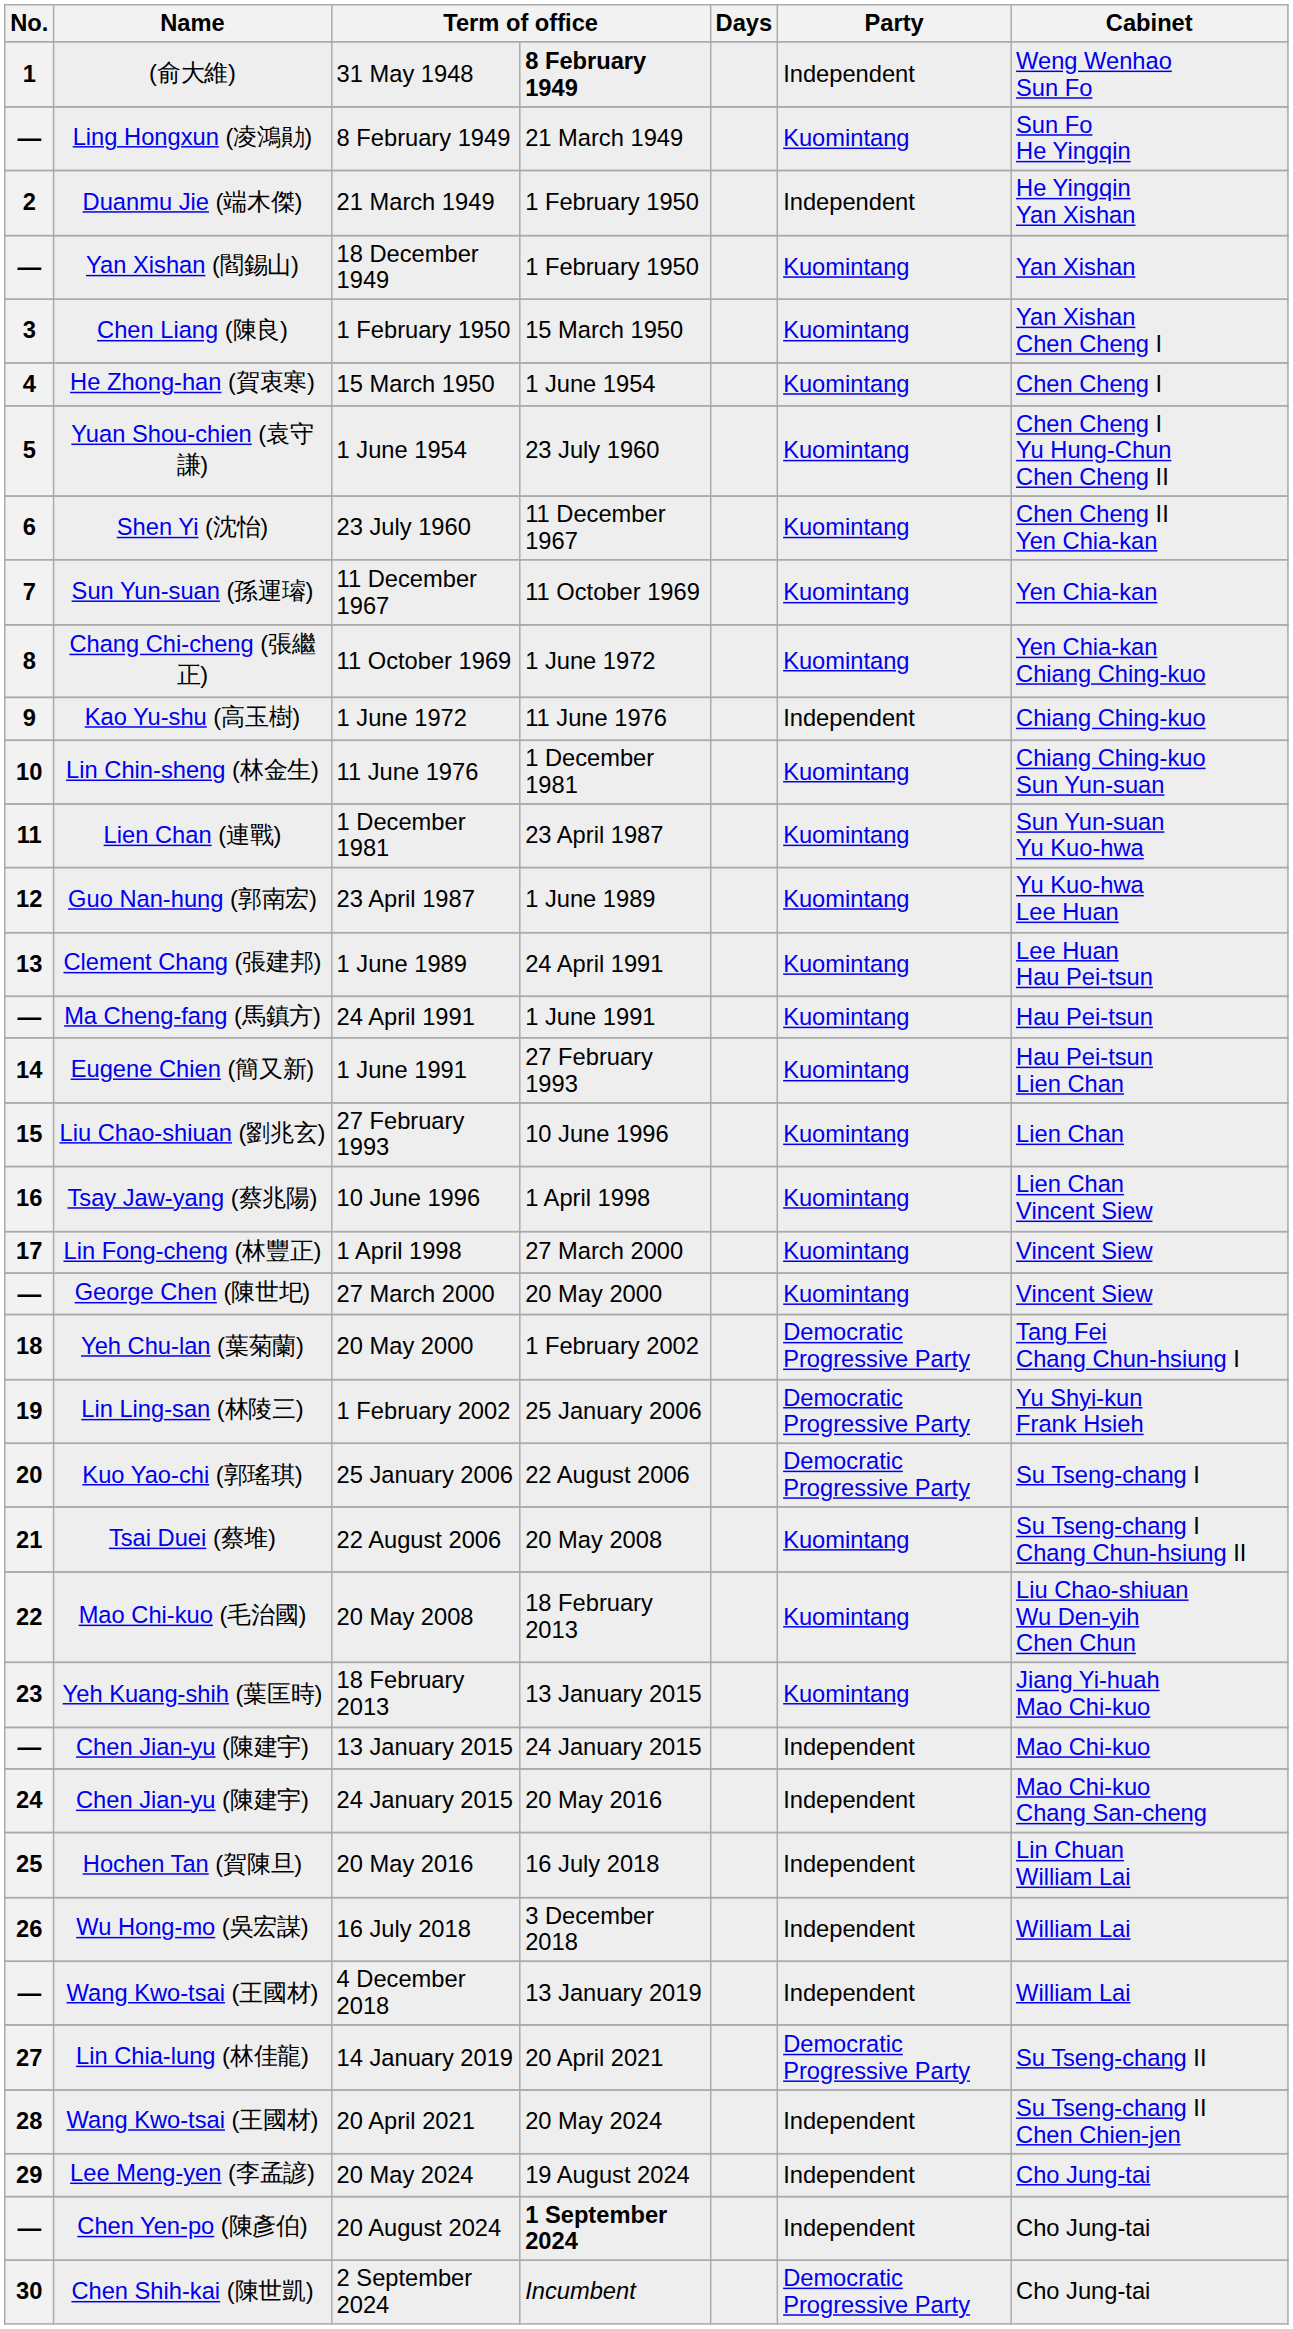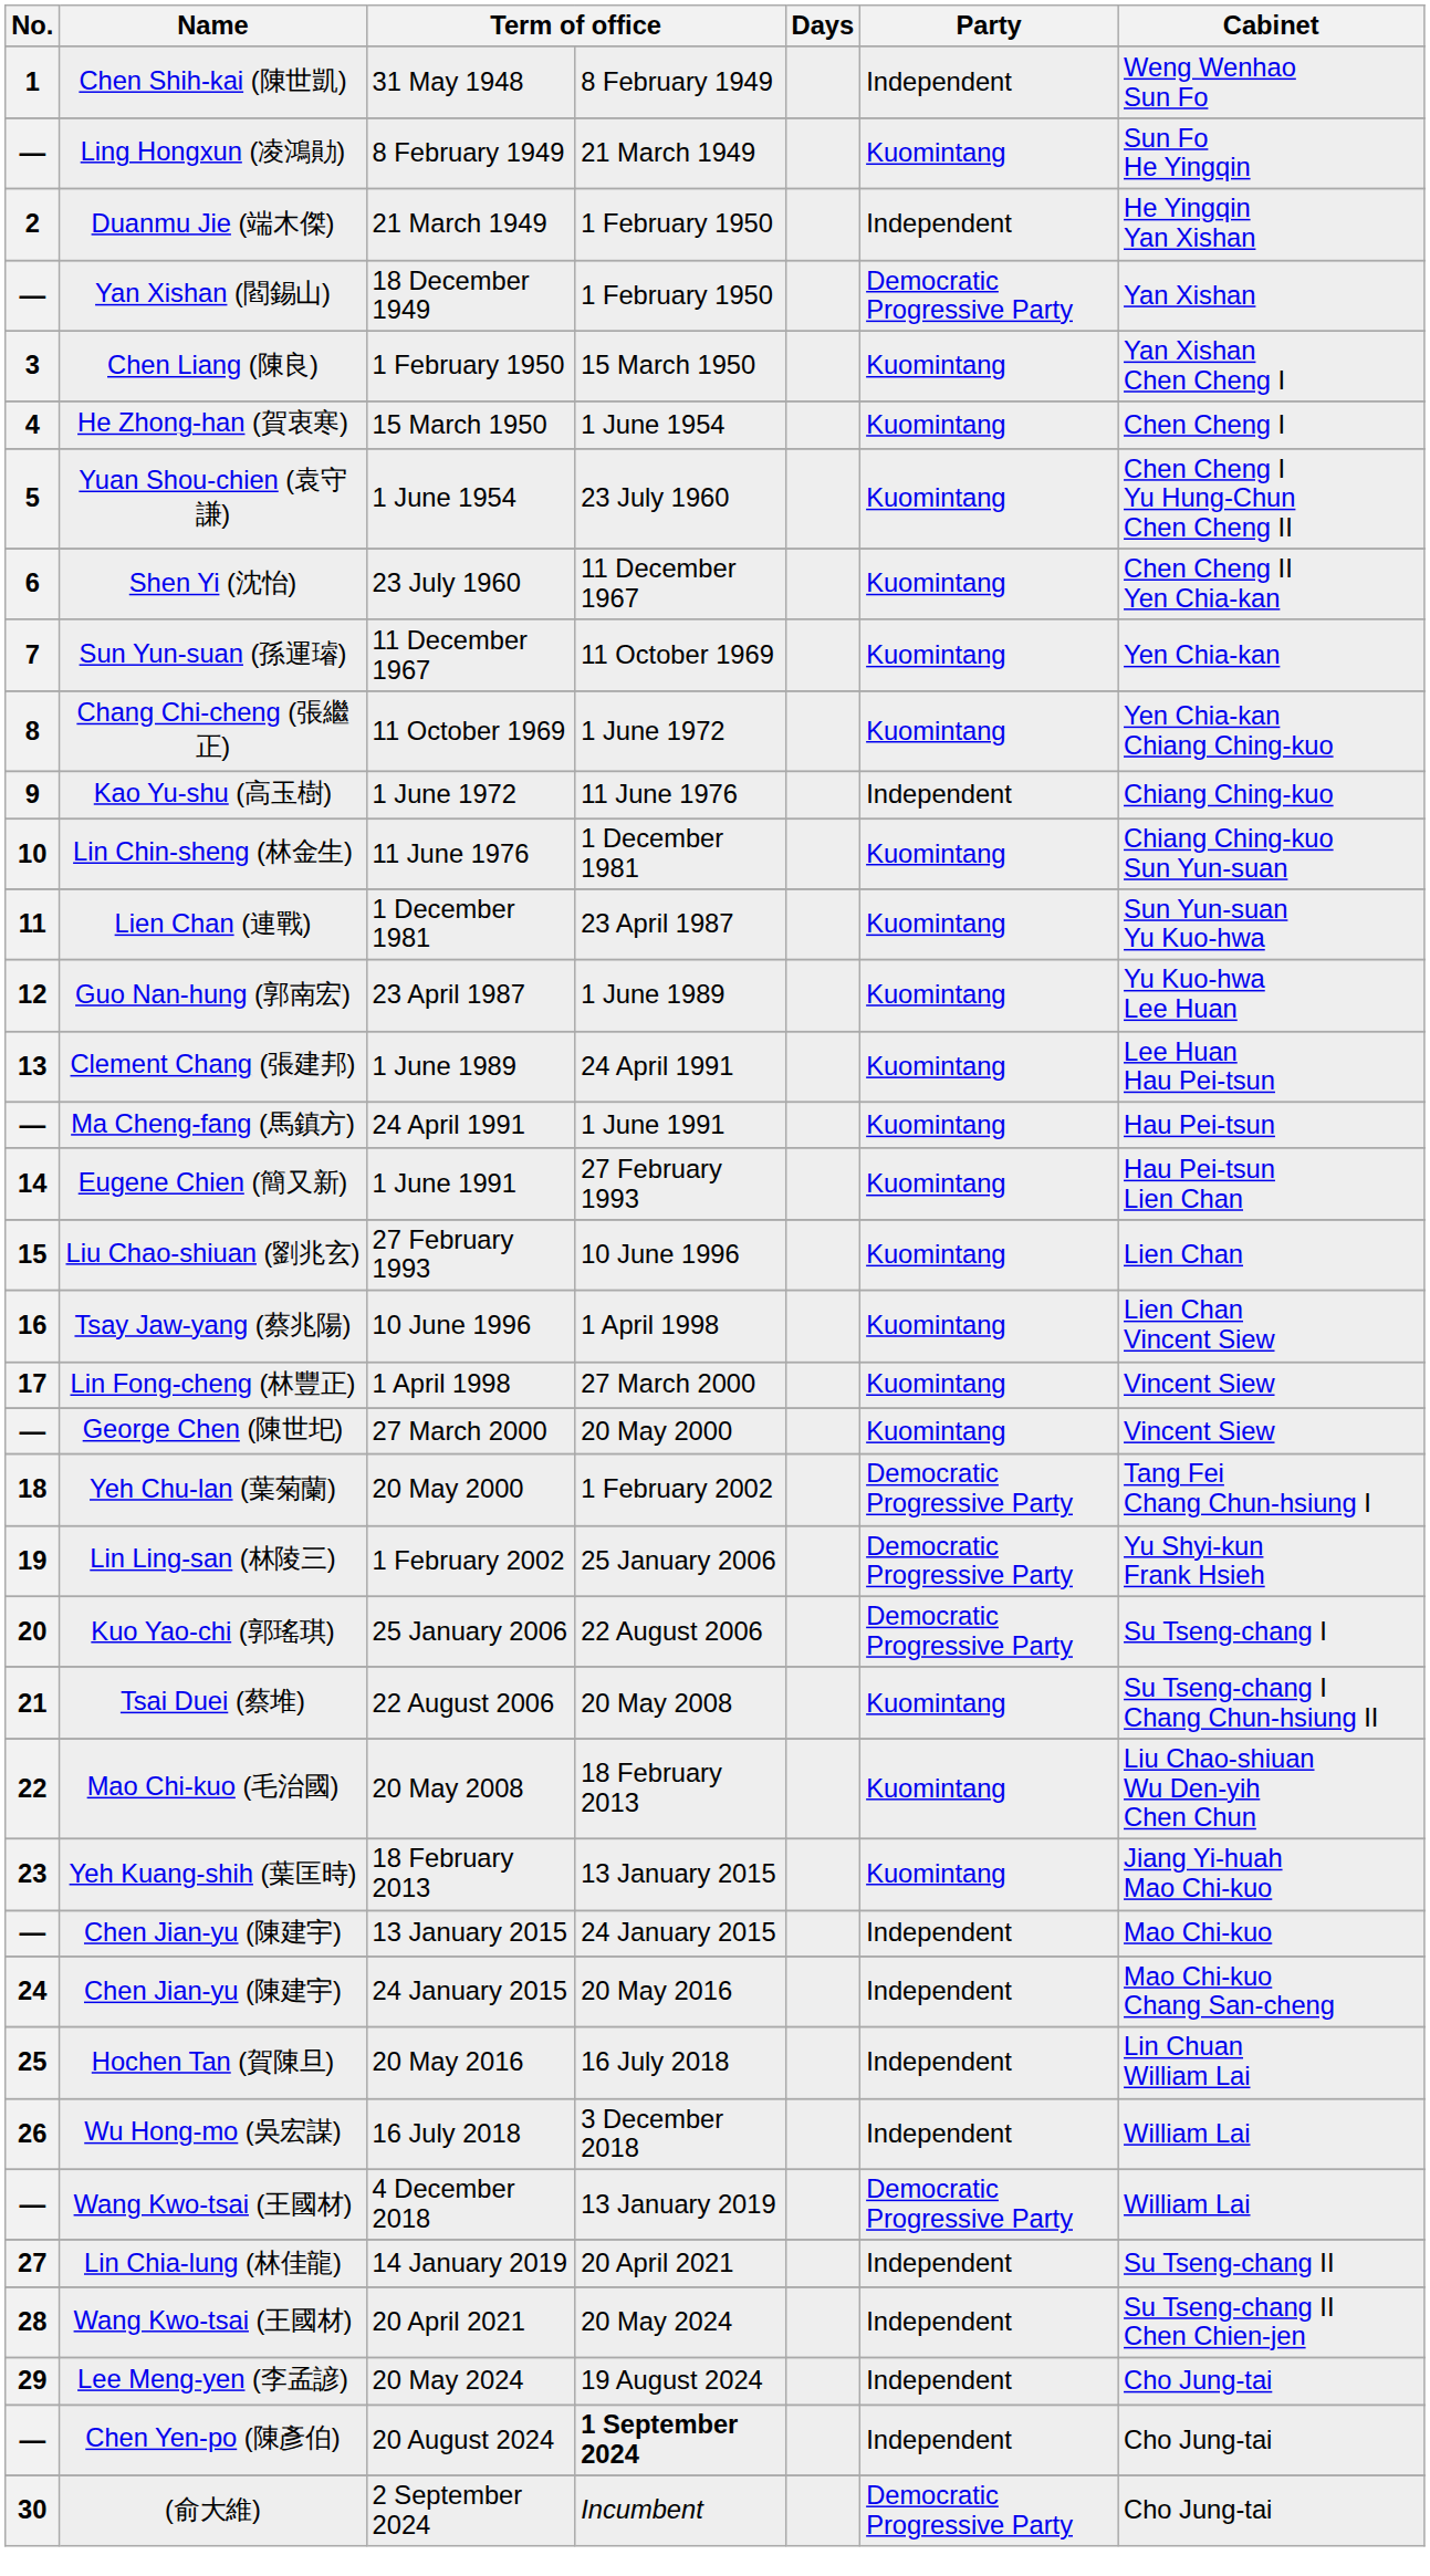31 May 1948 | Name: (俞大維) -> Chen Shih-kai (陳世凱)
31 May 1948 | column 4: bold -> normal
18 December 1949 | Party: Kuomintang -> Democratic Progressive Party
4 December 2018 | Party: Independent -> Democratic Progressive Party
14 January 2019 | Party: Democratic Progressive Party -> Independent
2 September 2024 | Name: Chen Shih-kai (陳世凱) -> (俞大維)
